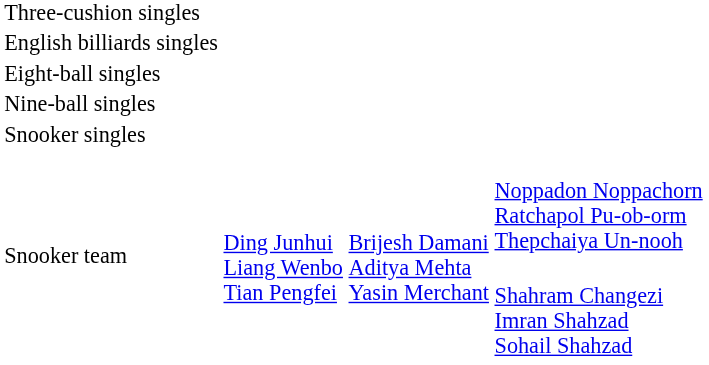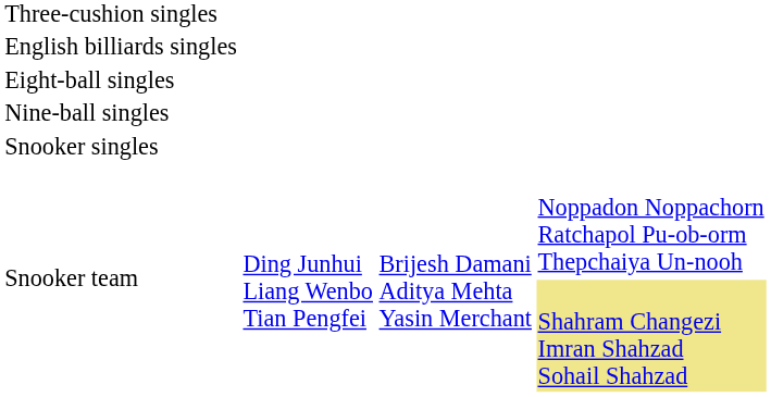Snooker team / Shahram Changezi Imran Shahzad Sohail Shahzad | column 4: no background -> khaki background
